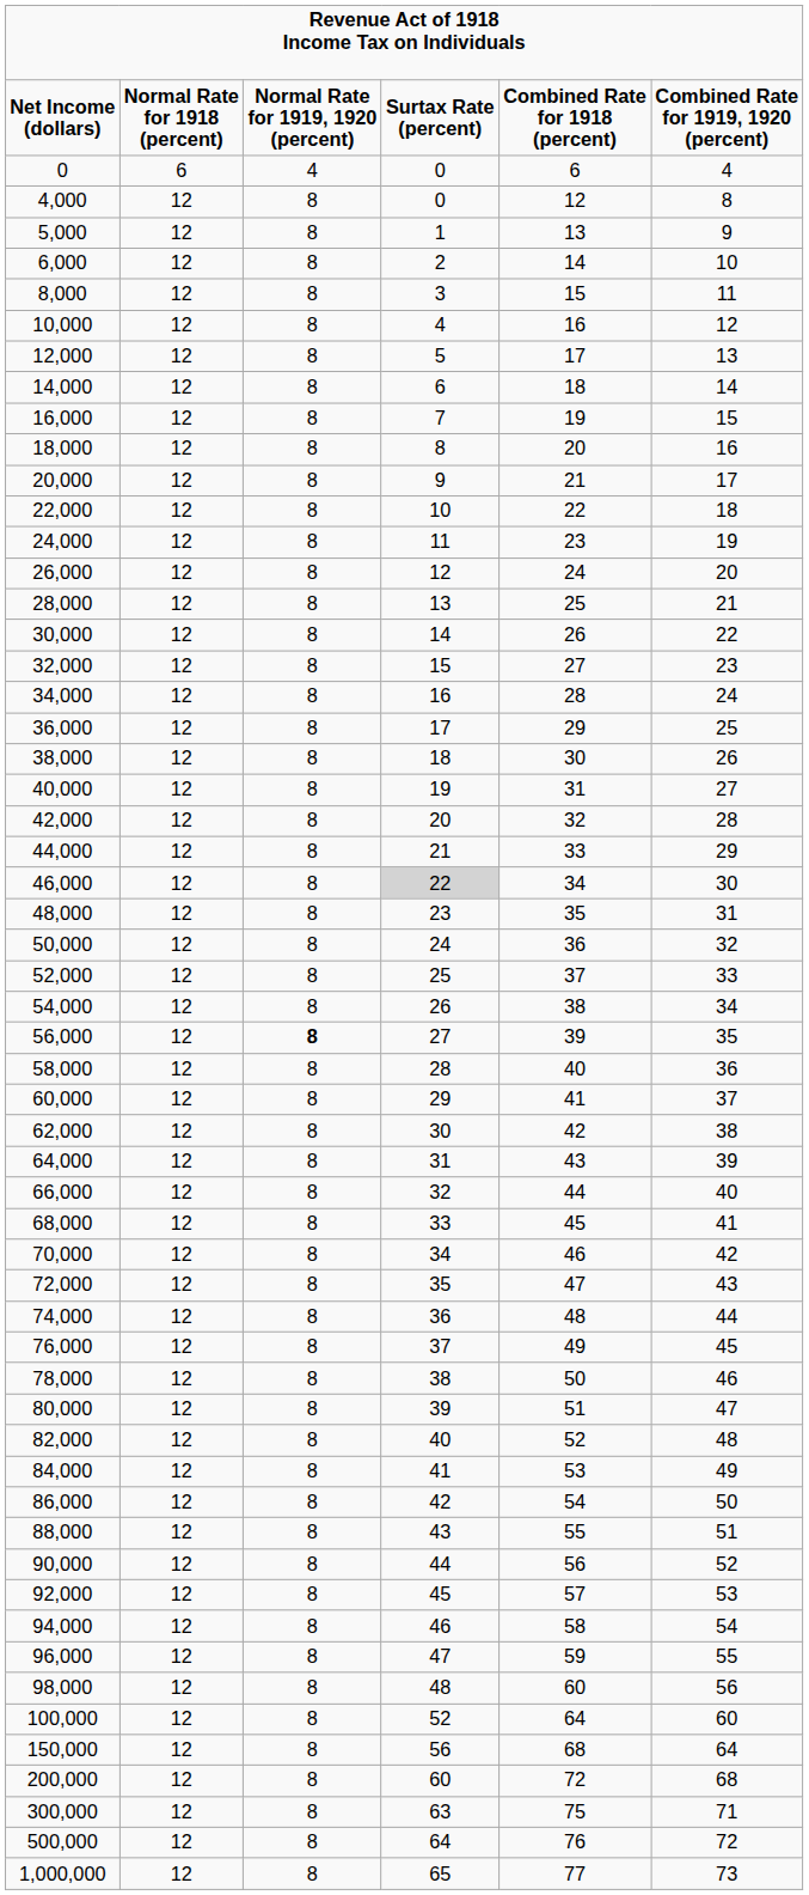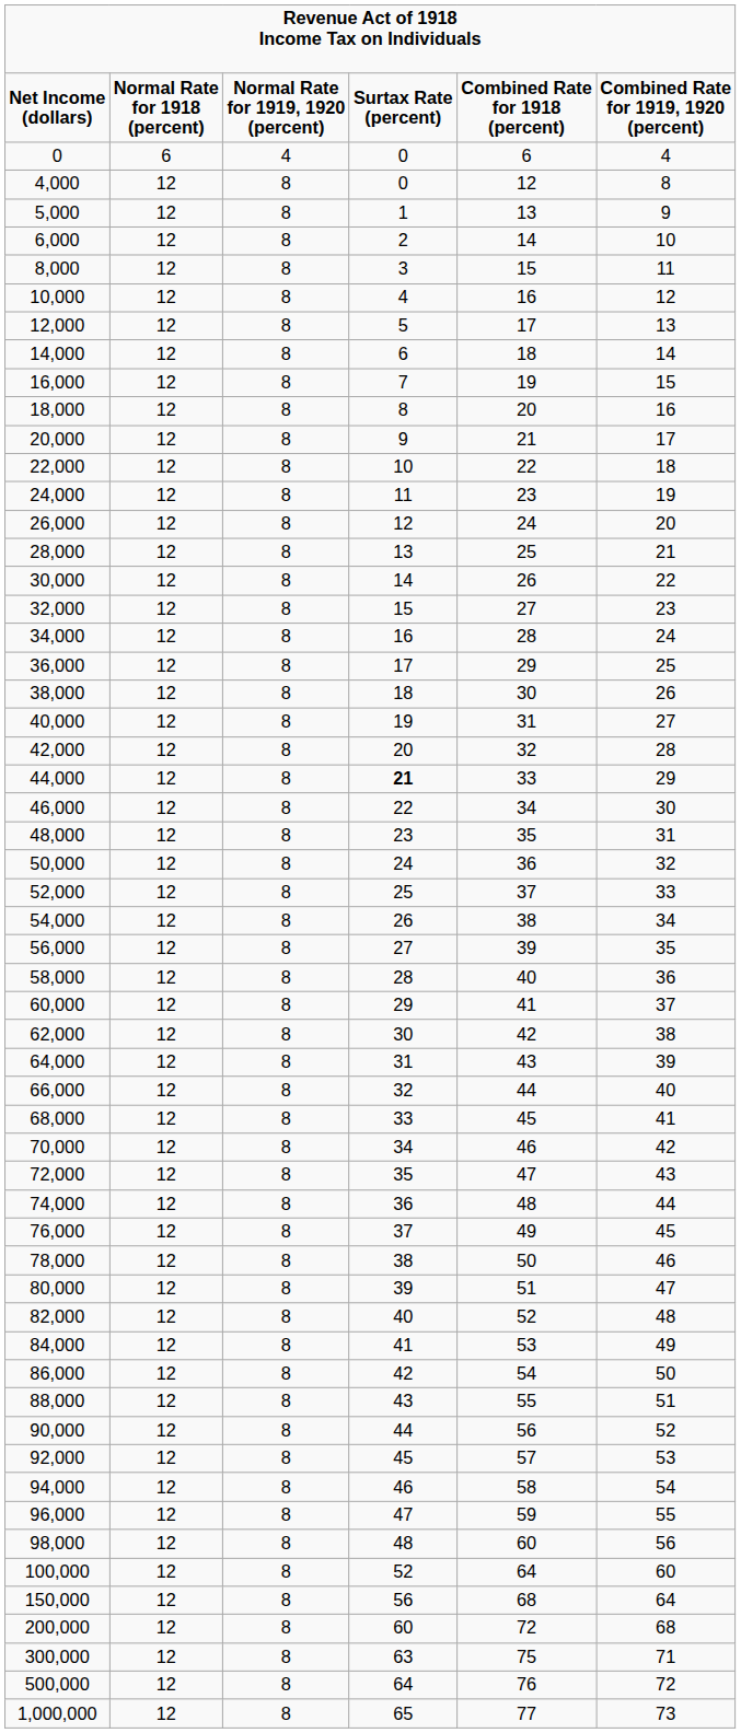44,000 | column 4: normal -> bold
46,000 | column 4: lightgrey background -> no background
56,000 | column 3: bold -> normal
